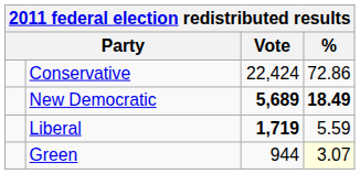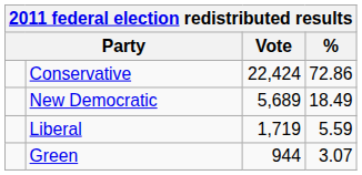New Democratic | Vote: bold -> normal
New Democratic | %: bold -> normal
Liberal | Vote: bold -> normal
Green | %: lightyellow background -> no background
